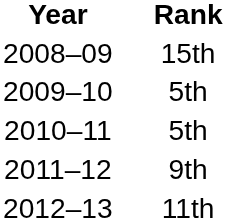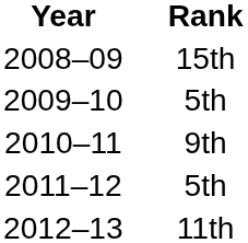2010–11 | Rank: 5th -> 9th
2011–12 | Rank: 9th -> 5th
